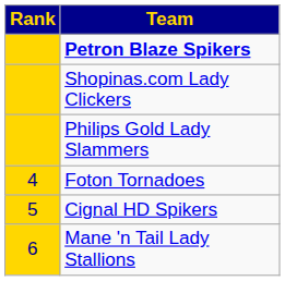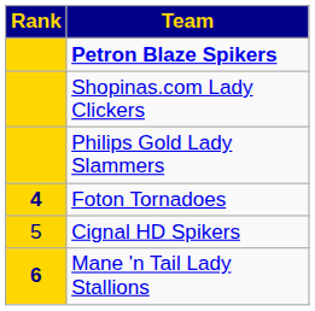Foton Tornadoes | Rank: normal -> bold
Mane 'n Tail Lady Stallions | Rank: normal -> bold
